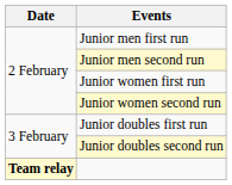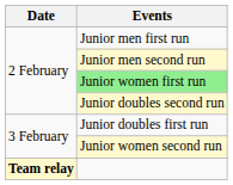row 4 | Events: no background -> lightgreen background
row 5 | Events: Junior women second run -> Junior doubles second run
row 7 | Events: Junior doubles second run -> Junior women second run
